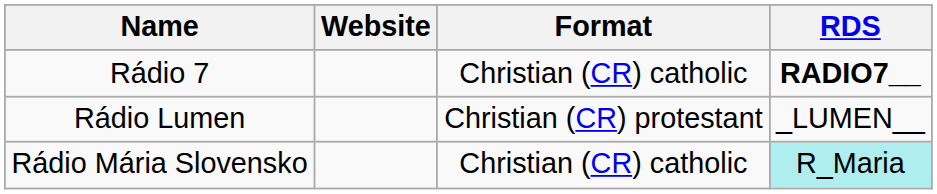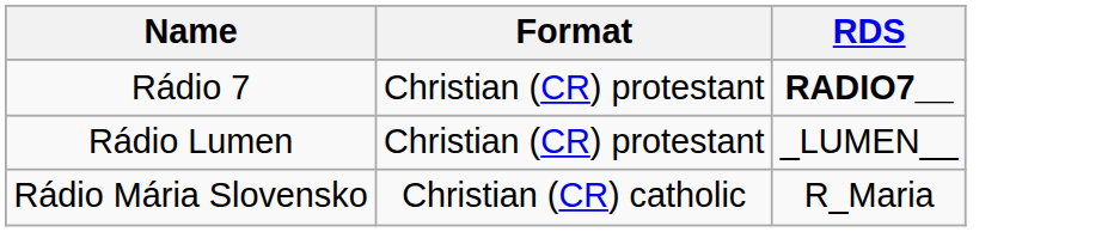- column: Website
Rádio 7 | Format: Christian (CR) catholic -> Christian (CR) protestant
Rádio Mária Slovensko | RDS: paleturquoise background -> no background
